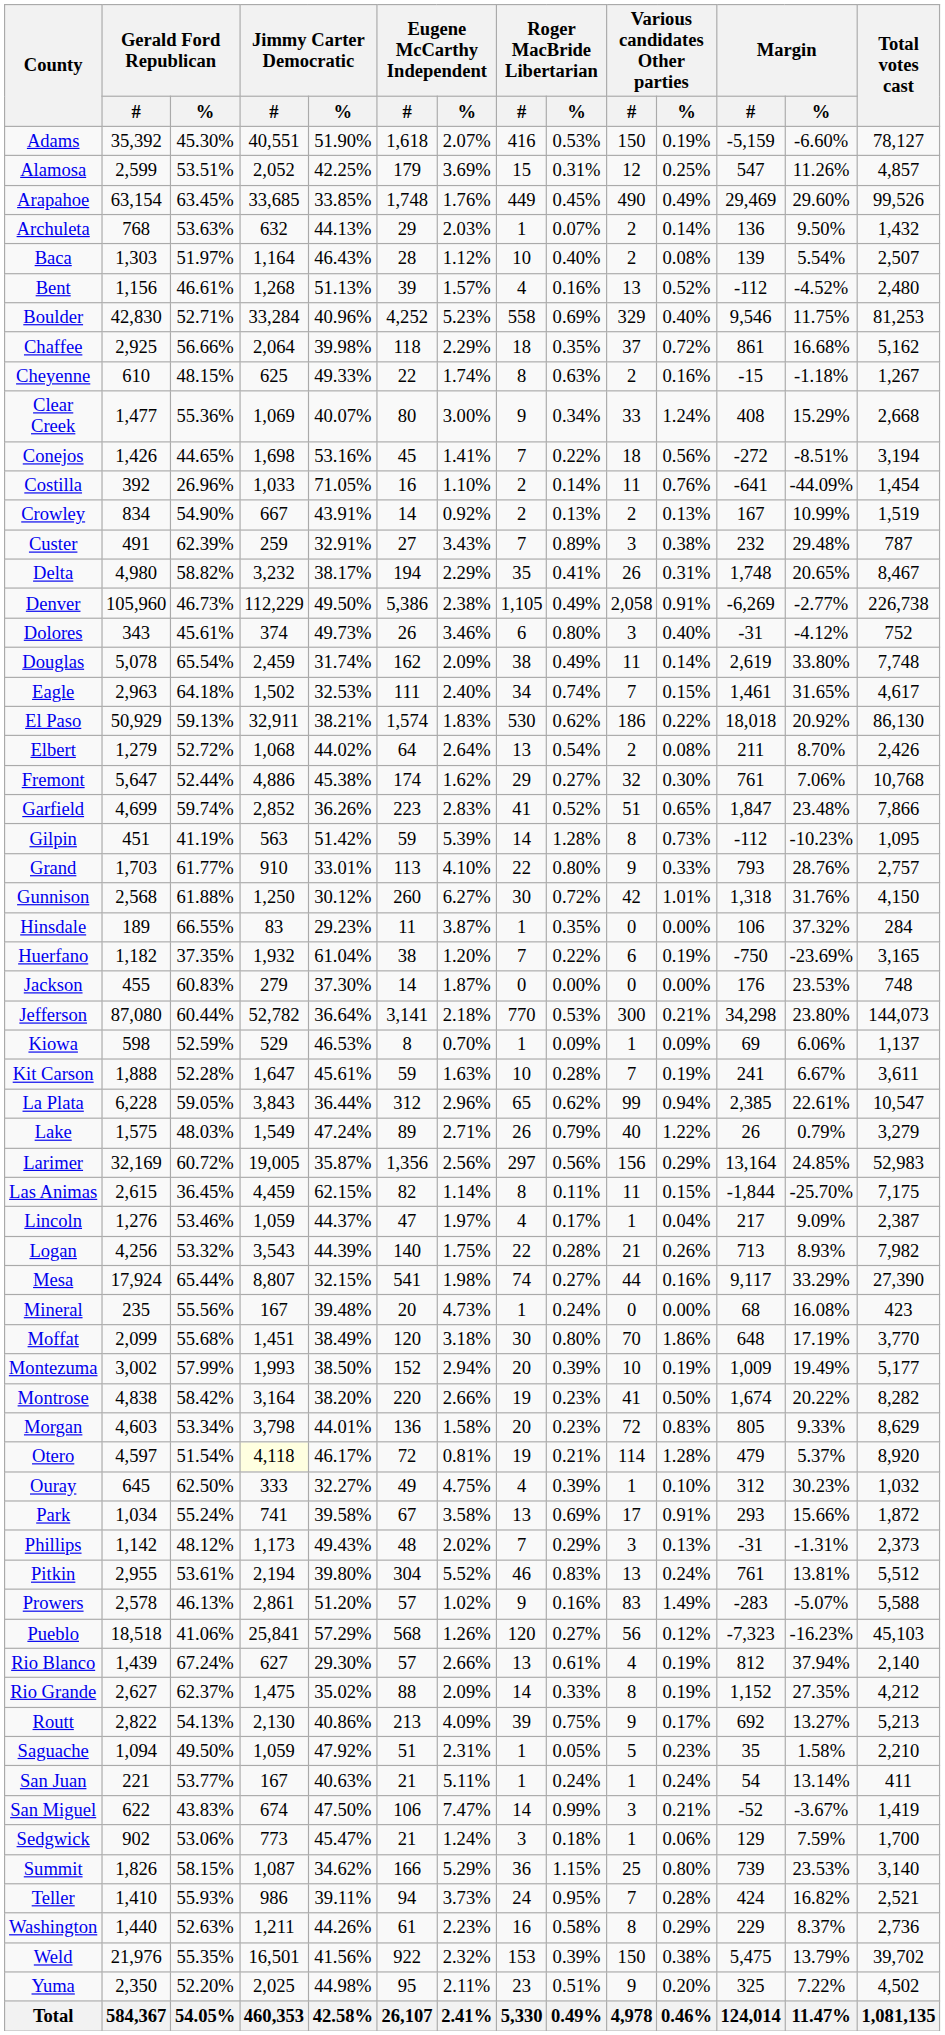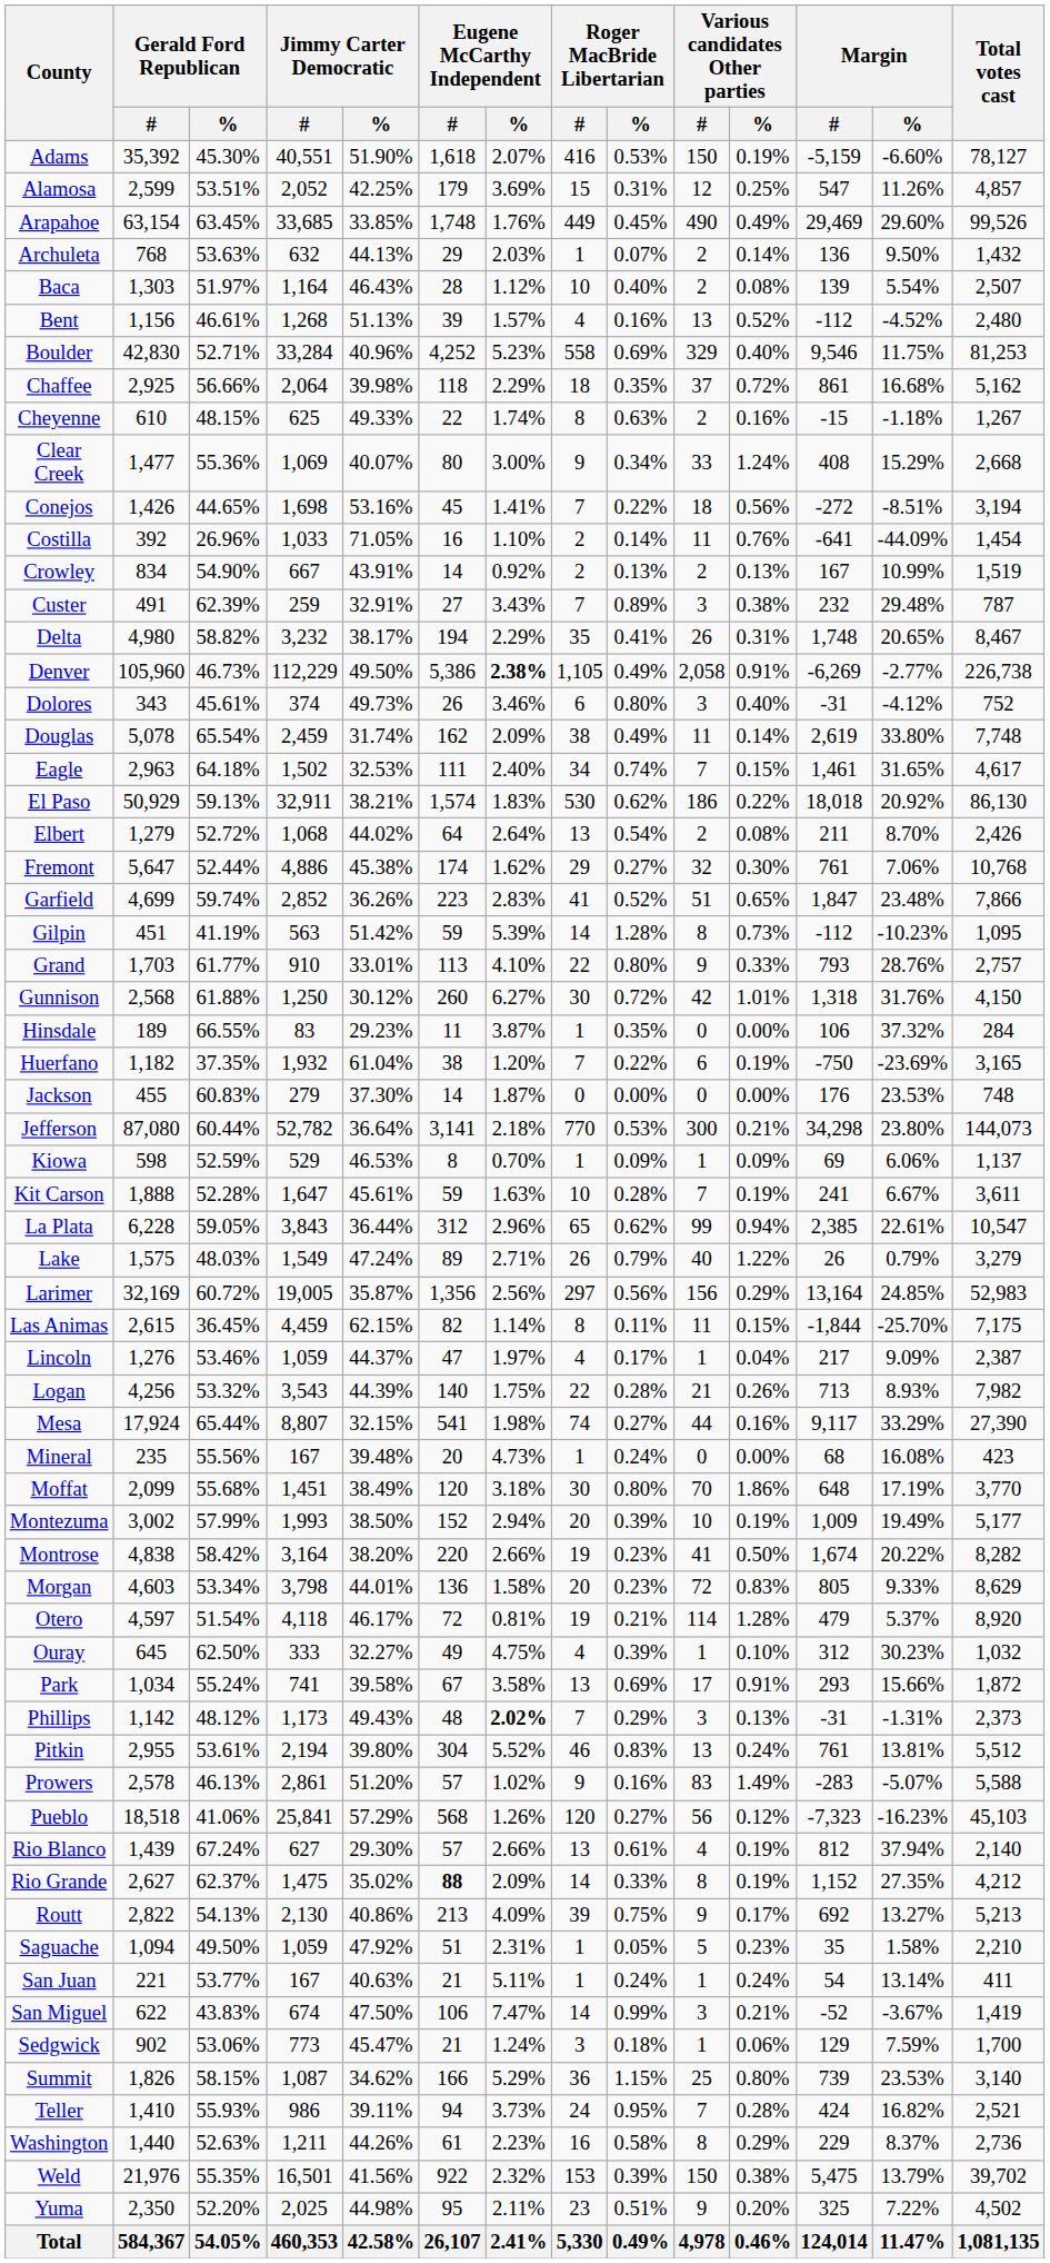Denver | Eugene McCarthy Independent / %: normal -> bold
Otero | Jimmy Carter Democratic / #: lightyellow background -> no background
Phillips | Eugene McCarthy Independent / %: normal -> bold
Rio Grande | Eugene McCarthy Independent / #: normal -> bold
